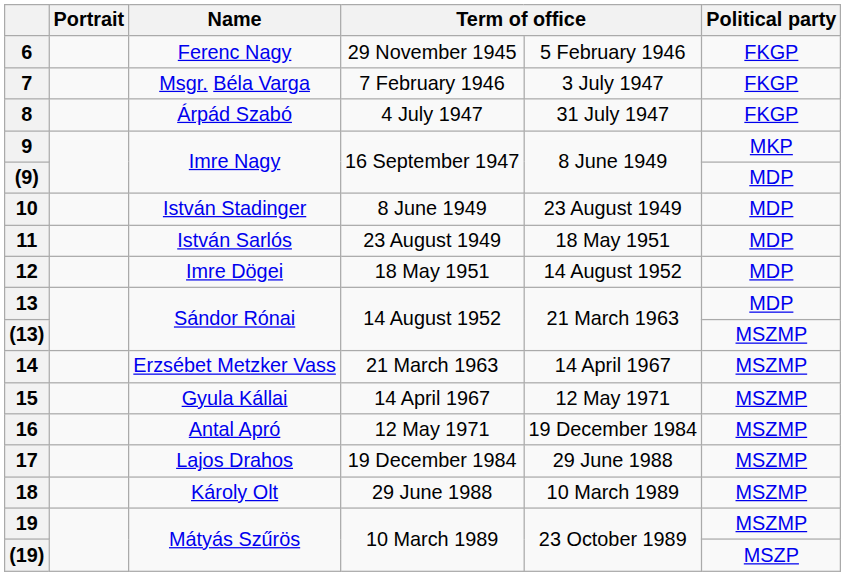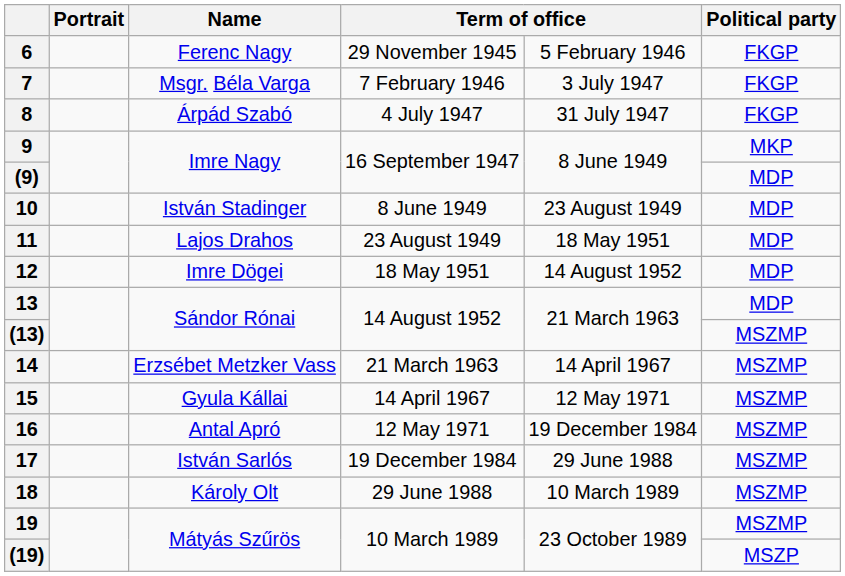11 | Name: István Sarlós -> Lajos Drahos
17 | Name: Lajos Drahos -> István Sarlós
